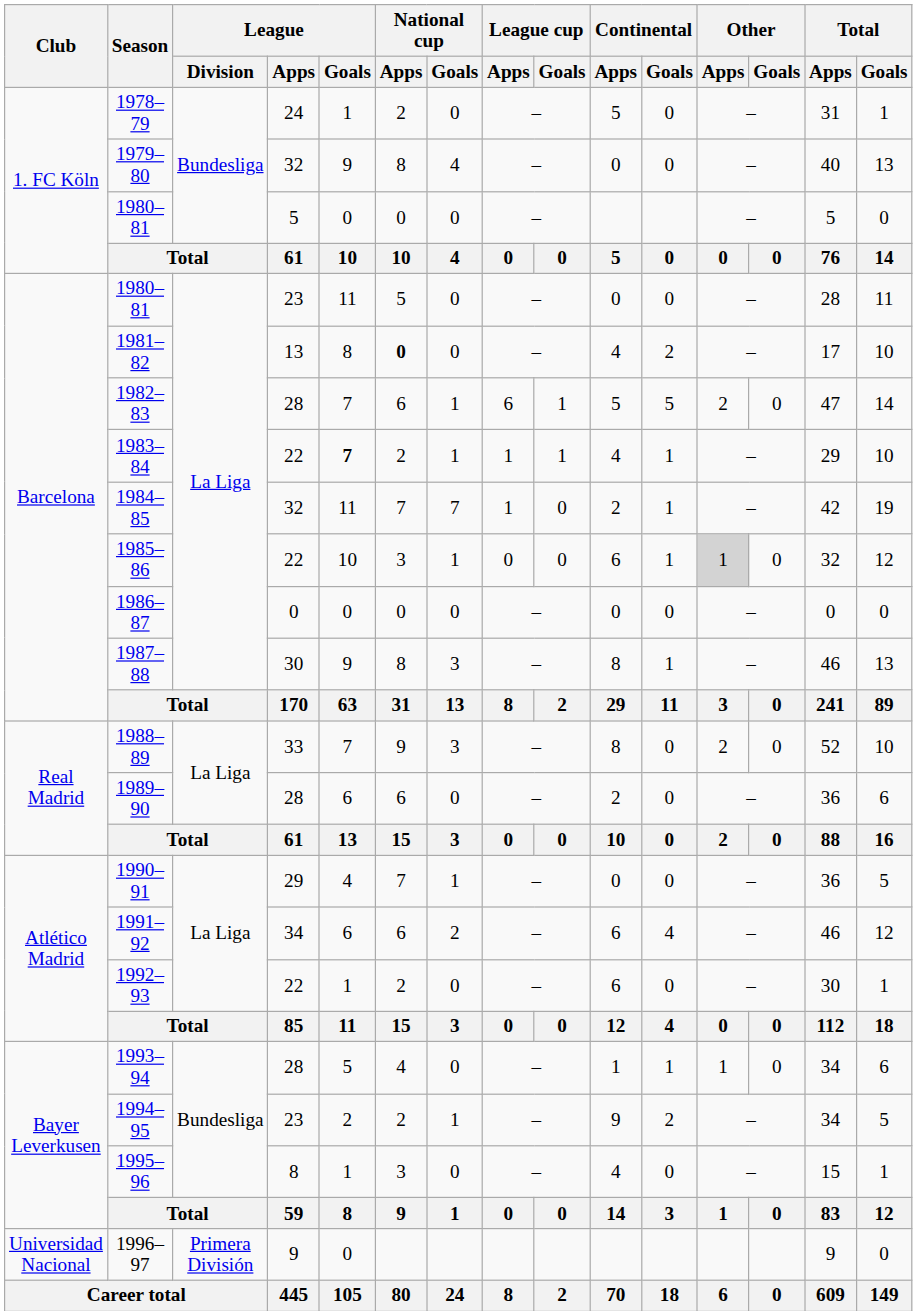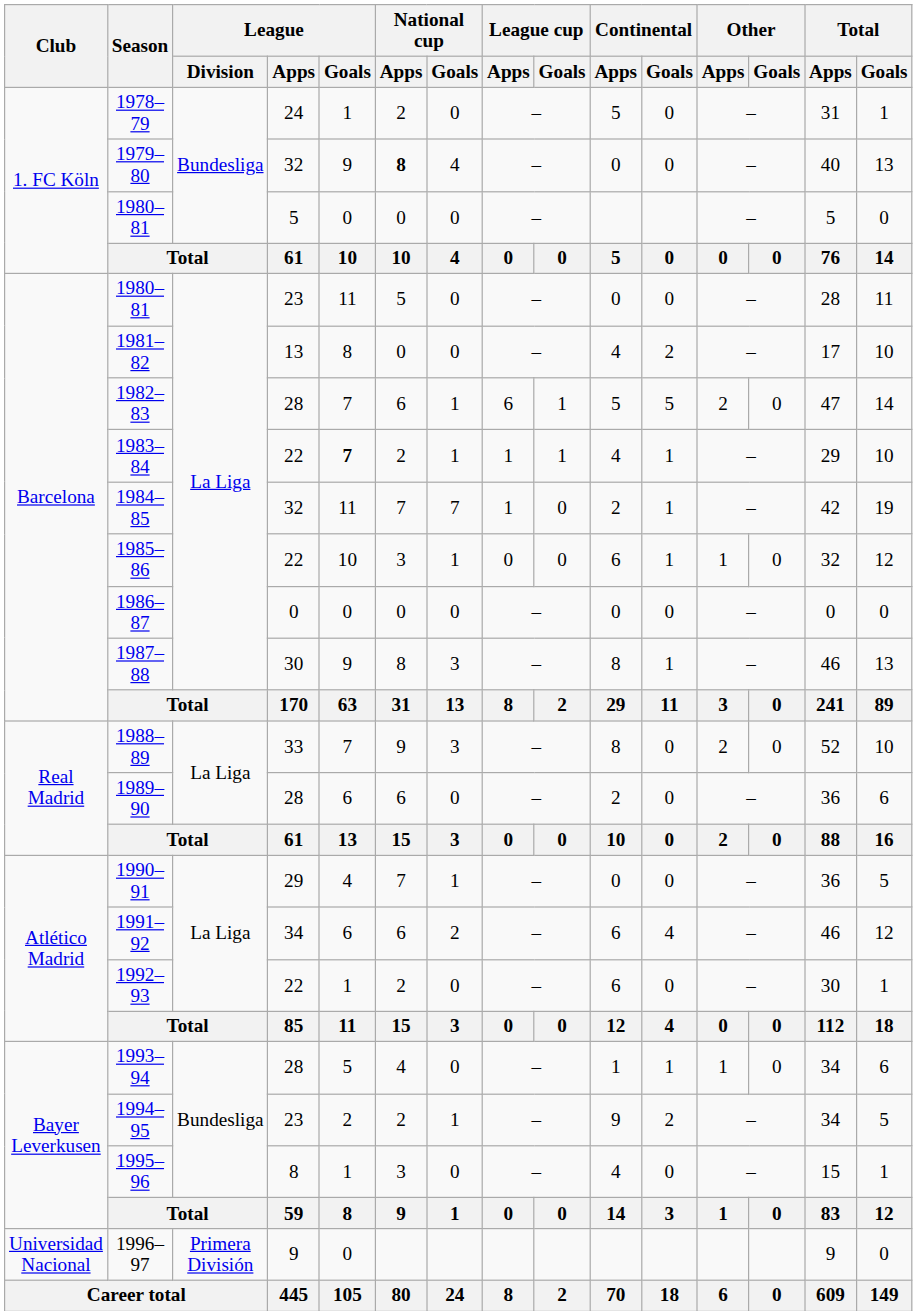1979–80 | National cup / Apps: normal -> bold
1981–82 | National cup / Apps: bold -> normal
1985–86 | Other / Apps: lightgrey background -> no background
